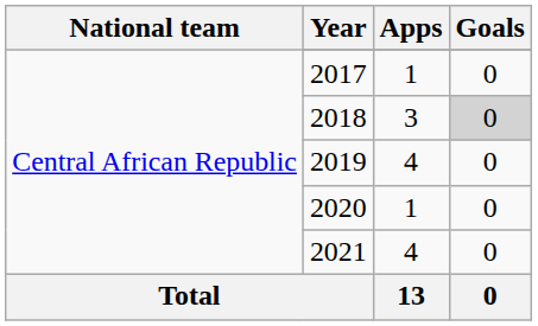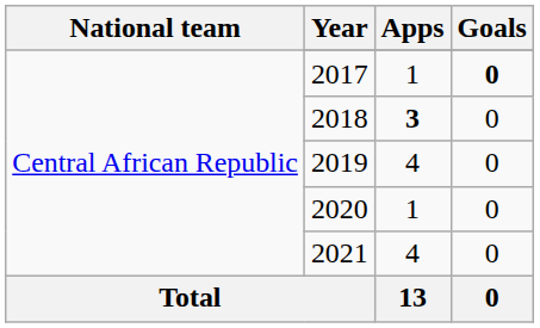2017 | Goals: normal -> bold
2018 | Apps: normal -> bold
2018 | Goals: lightgrey background -> no background
